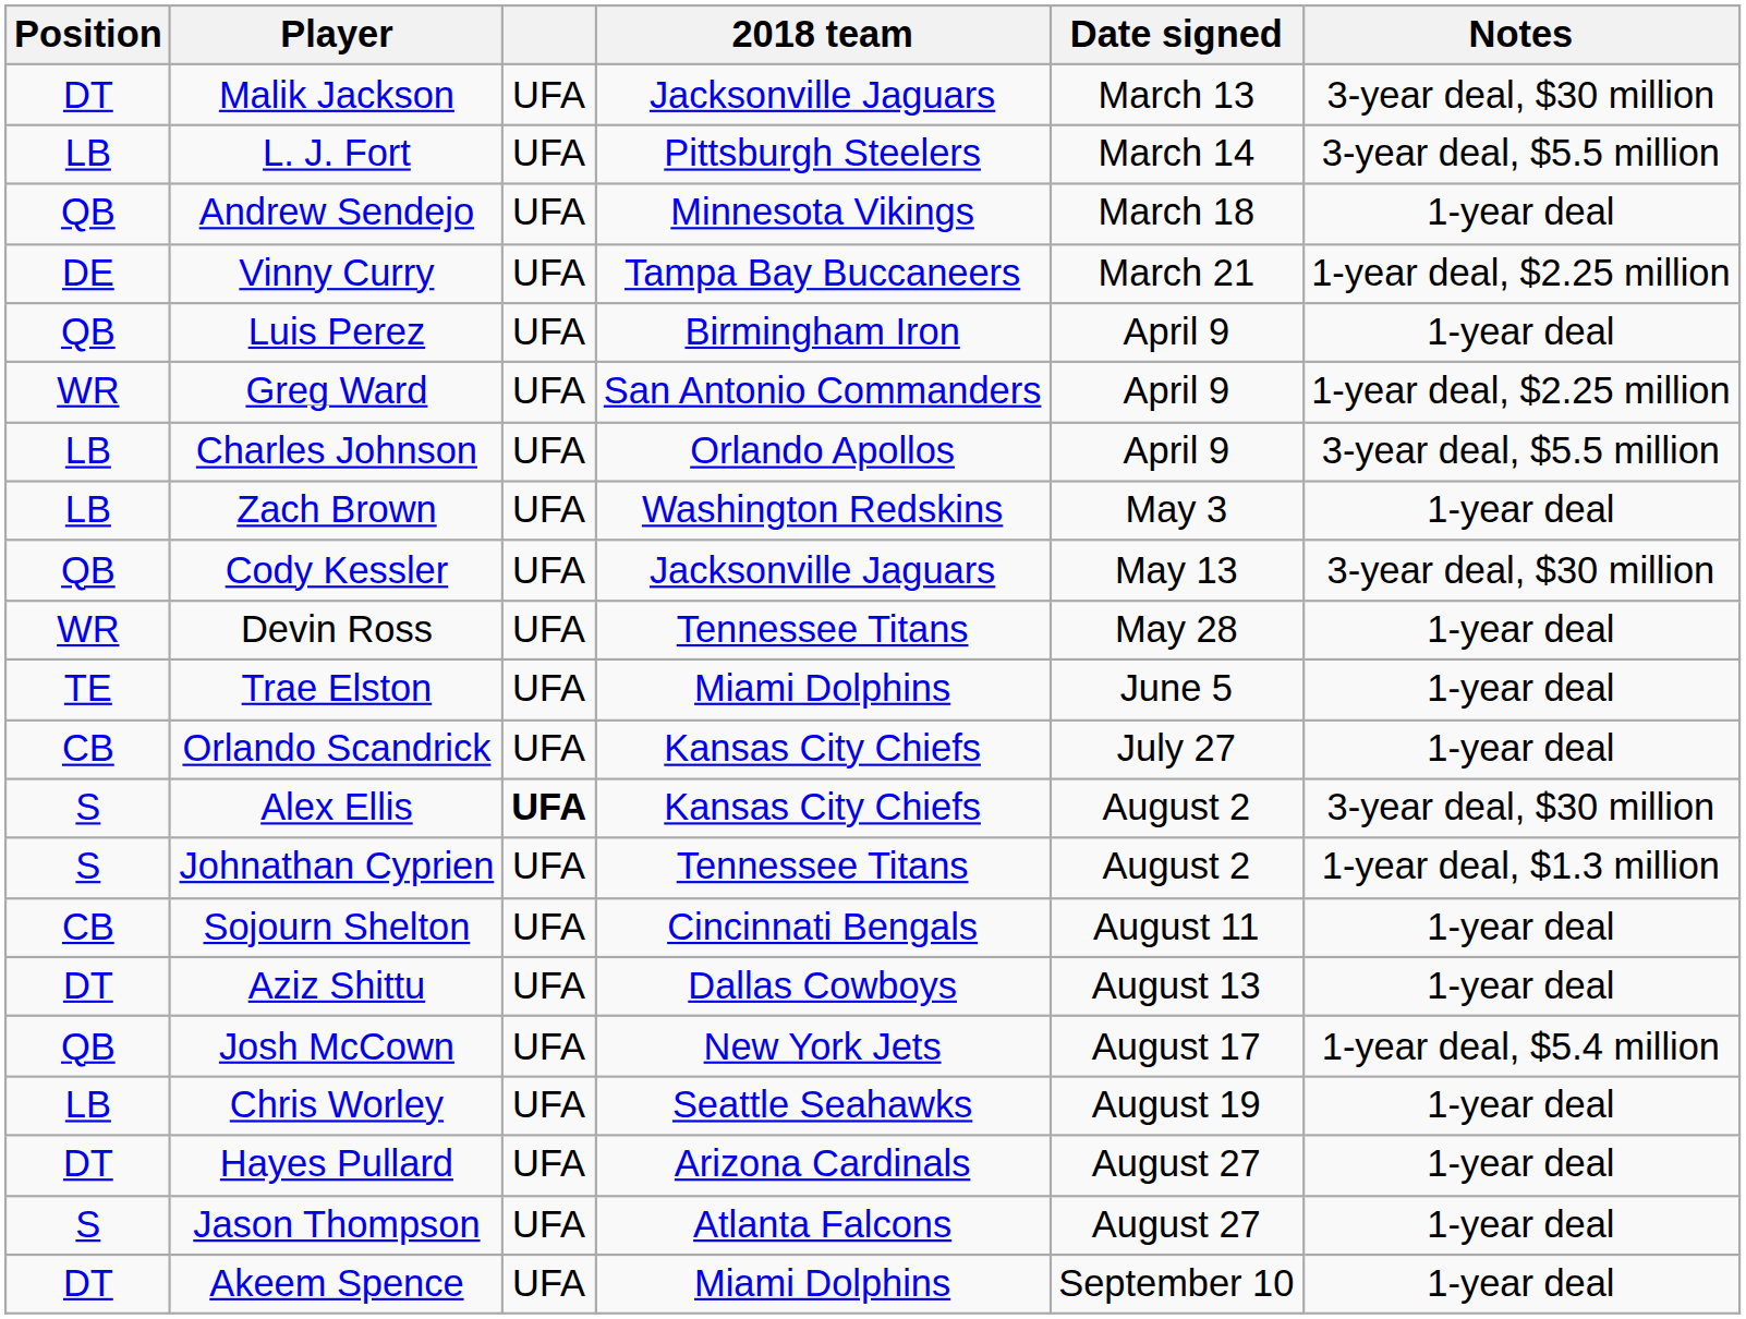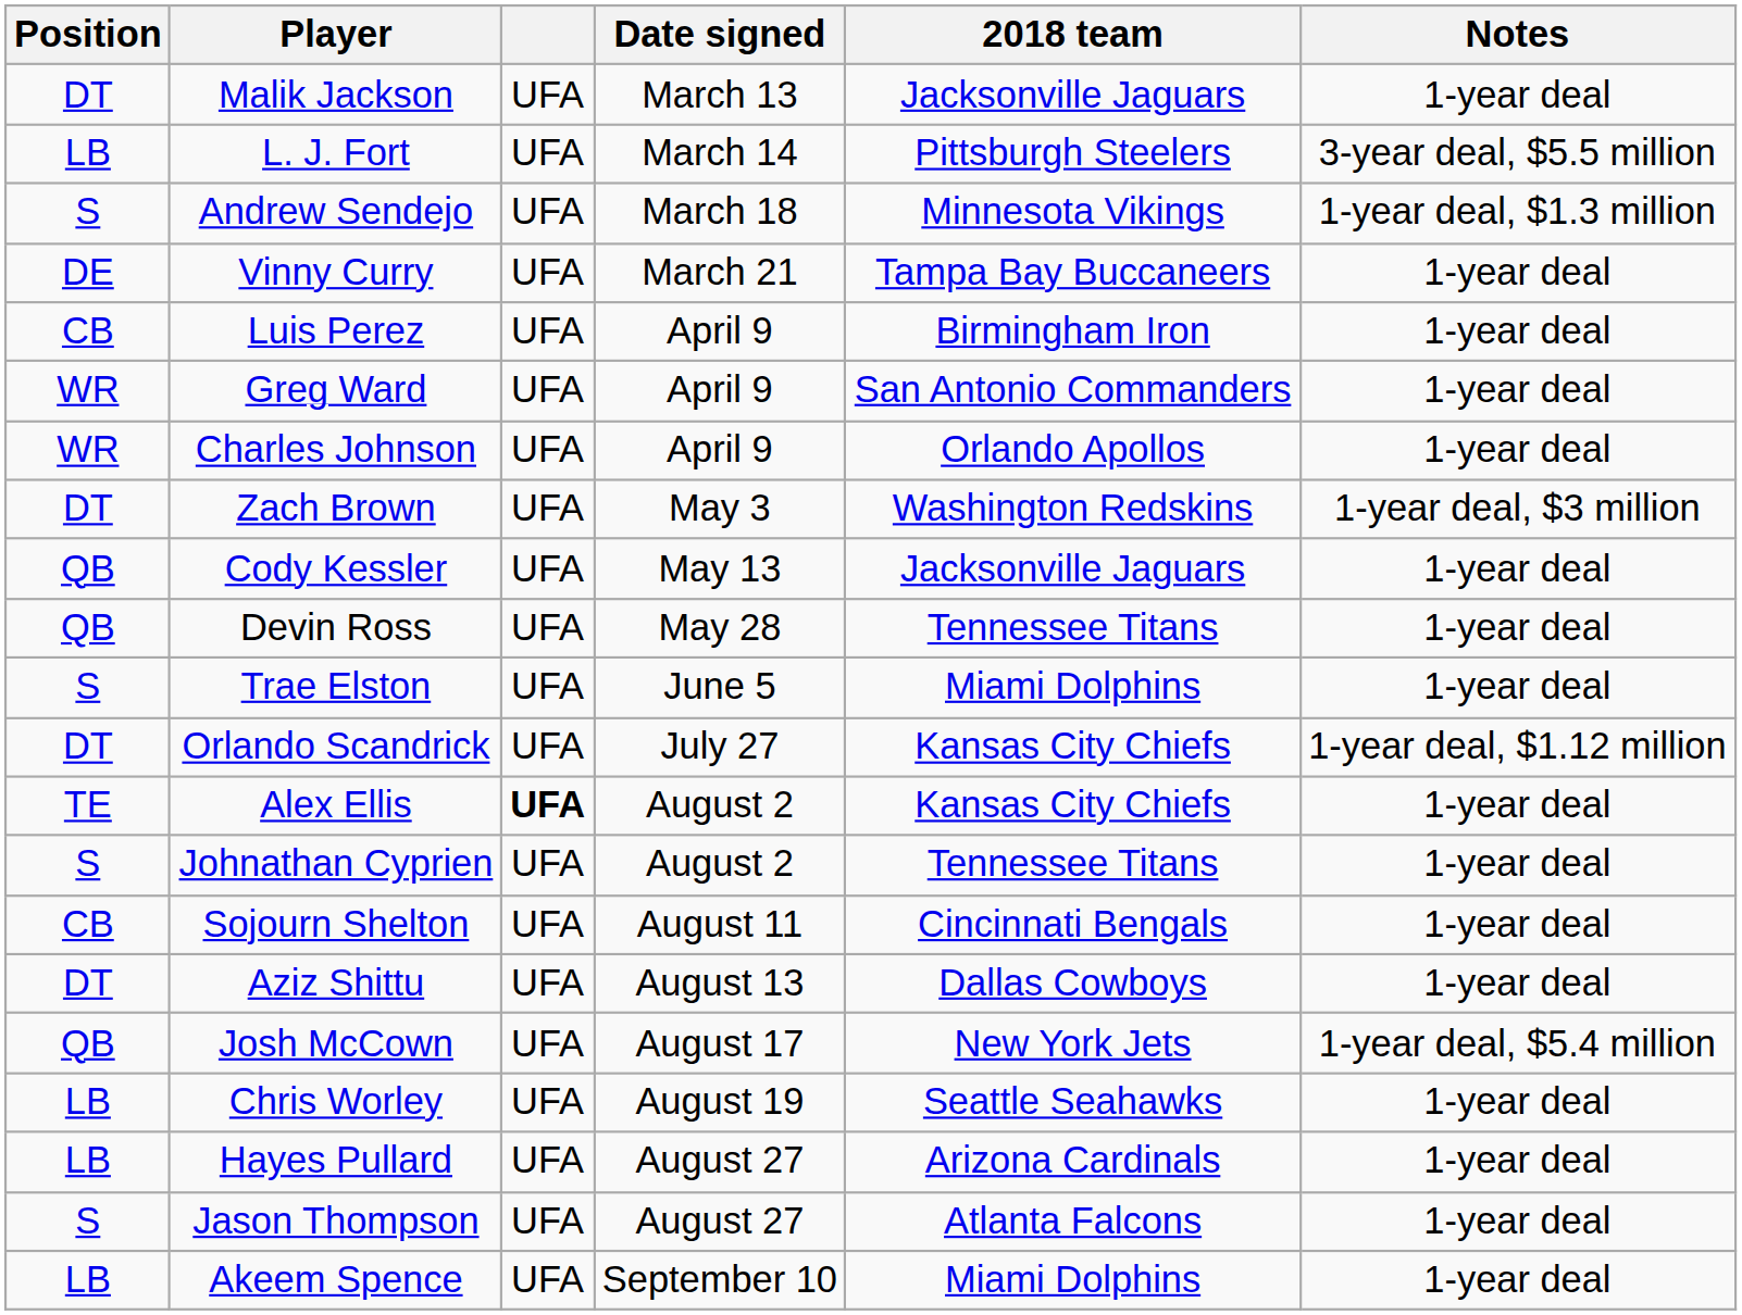columns swapped: 2018 team <-> Date signed
Malik Jackson | Notes: 3-year deal, $30 million -> 1-year deal
Andrew Sendejo | Position: QB -> S
Andrew Sendejo | Notes: 1-year deal -> 1-year deal, $1.3 million
Vinny Curry | Notes: 1-year deal, $2.25 million -> 1-year deal
Luis Perez | Position: QB -> CB
Greg Ward | Notes: 1-year deal, $2.25 million -> 1-year deal
Charles Johnson | Position: LB -> WR
Charles Johnson | Notes: 3-year deal, $5.5 million -> 1-year deal
Zach Brown | Position: LB -> DT
Zach Brown | Notes: 1-year deal -> 1-year deal, $3 million
Cody Kessler | Notes: 3-year deal, $30 million -> 1-year deal
Devin Ross | Position: WR -> QB
Trae Elston | Position: TE -> S
Orlando Scandrick | Position: CB -> DT
Orlando Scandrick | Notes: 1-year deal -> 1-year deal, $1.12 million
Alex Ellis | Position: S -> TE
Alex Ellis | Notes: 3-year deal, $30 million -> 1-year deal
Johnathan Cyprien | Notes: 1-year deal, $1.3 million -> 1-year deal
Hayes Pullard | Position: DT -> LB
Akeem Spence | Position: DT -> LB
